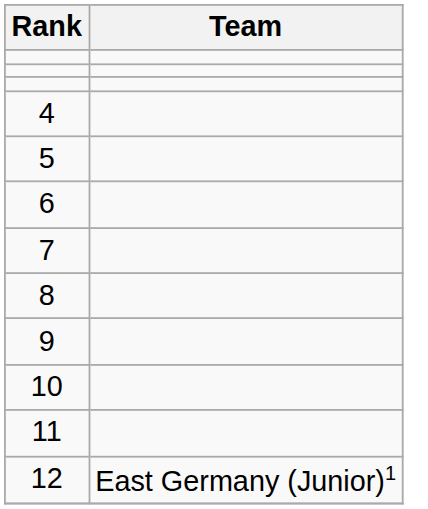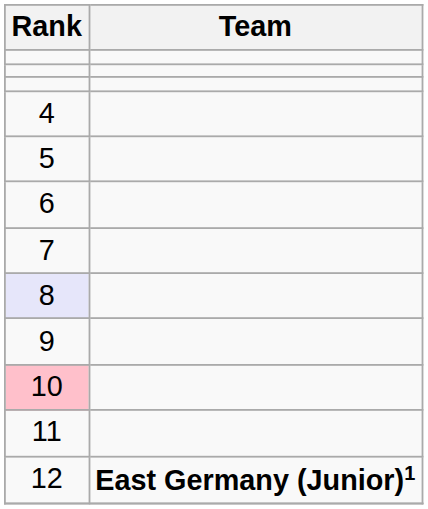row 9 | Rank: no background -> lavender background
row 11 | Rank: no background -> pink background
row 13 | Team: normal -> bold
